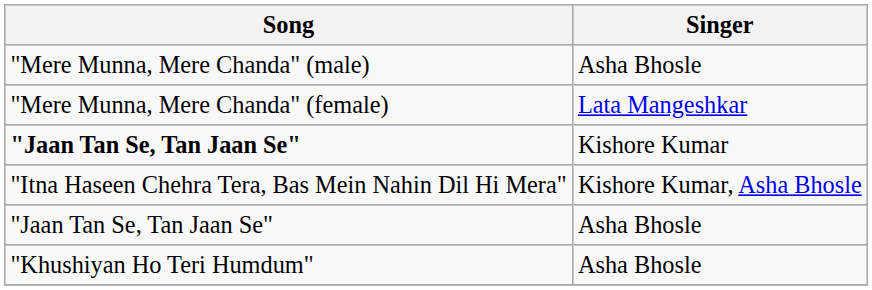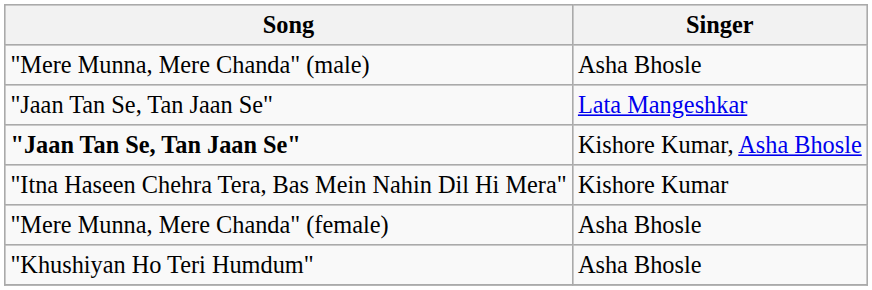row 3 | Song: "Mere Munna, Mere Chanda" (female) -> "Jaan Tan Se, Tan Jaan Se"
row 4 | Singer: Kishore Kumar -> Kishore Kumar, Asha Bhosle
row 5 | Singer: Kishore Kumar, Asha Bhosle -> Kishore Kumar
row 6 | Song: "Jaan Tan Se, Tan Jaan Se" -> "Mere Munna, Mere Chanda" (female)
